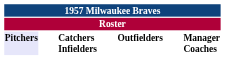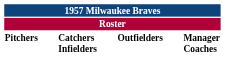Pitchers | column 1: lavender background -> no background
